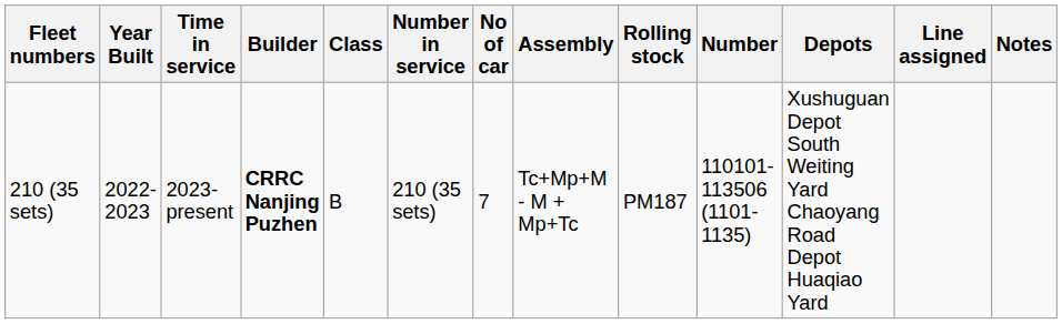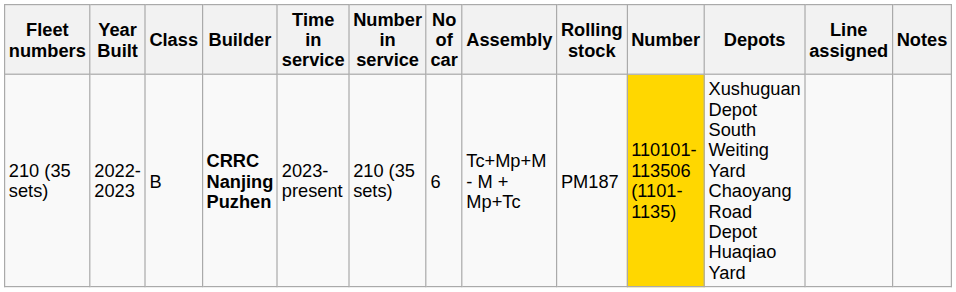columns swapped: Time in service <-> Class
row 2 | No of car: 7 -> 6
row 2 | Number: no background -> gold background
